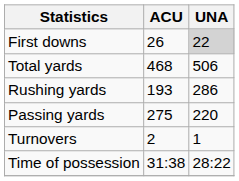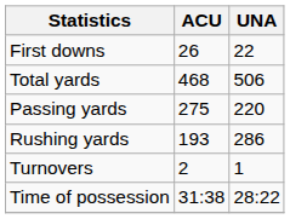First downs | UNA: lightgrey background -> no background
rows swapped: Rushing yards <-> Passing yards
